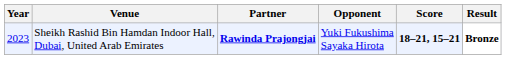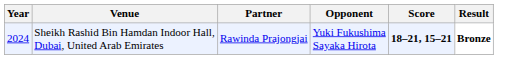row 2 | Year: 2023 -> 2024
row 2 | Partner: bold -> normal
